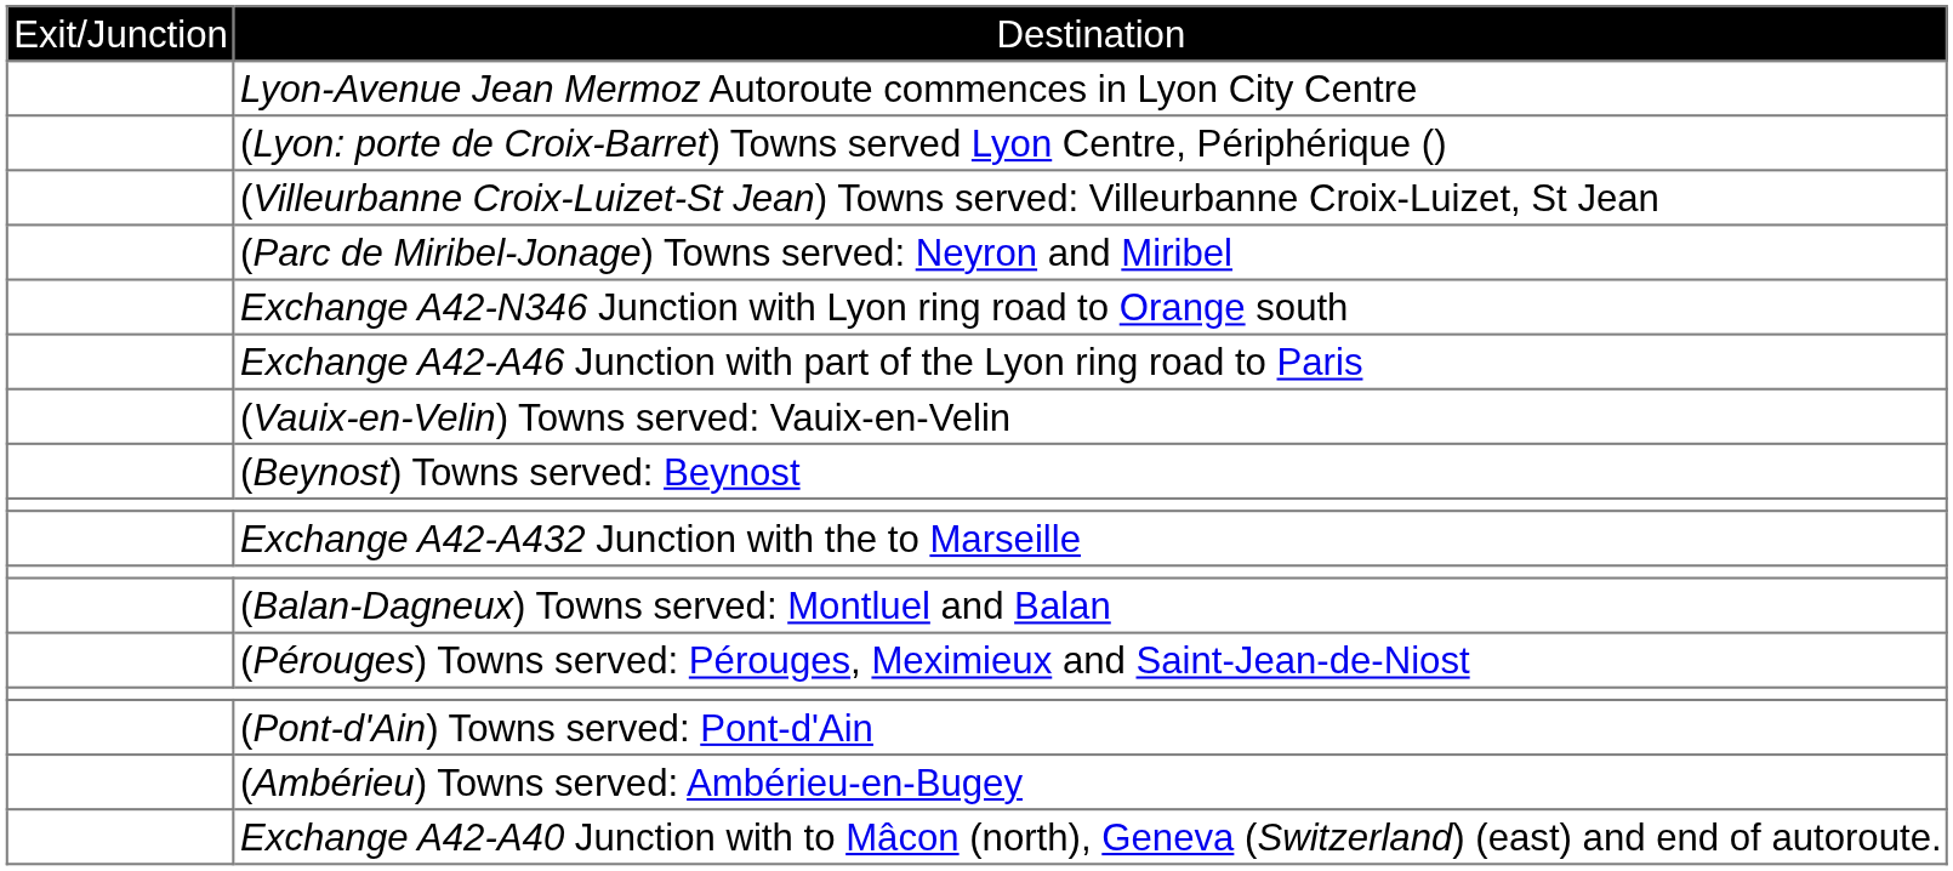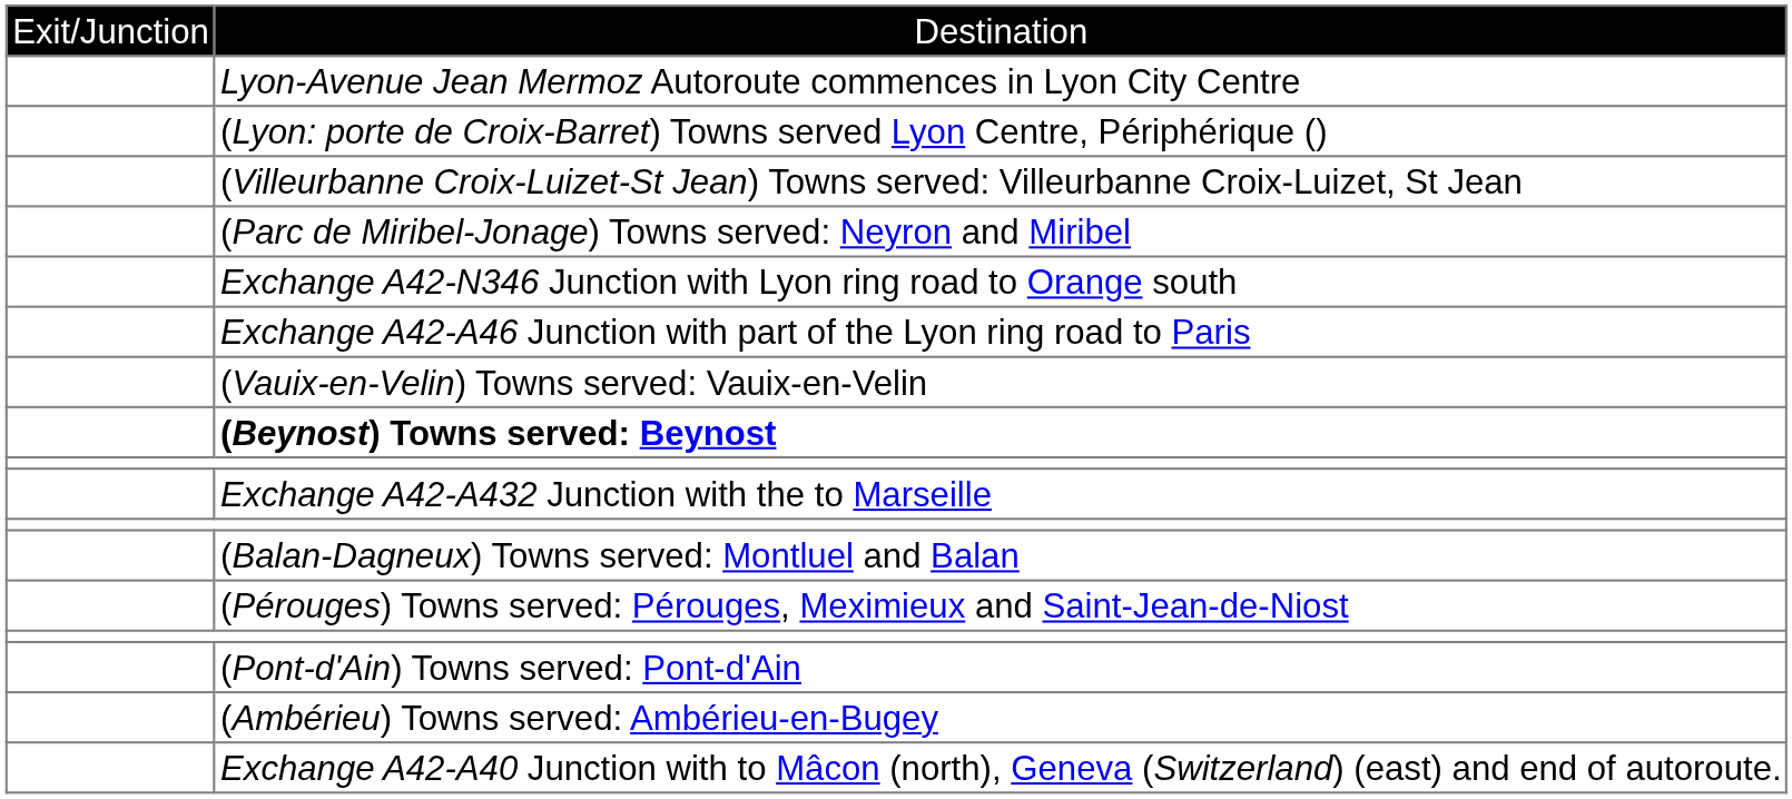row 9 | column 2: normal -> bold
